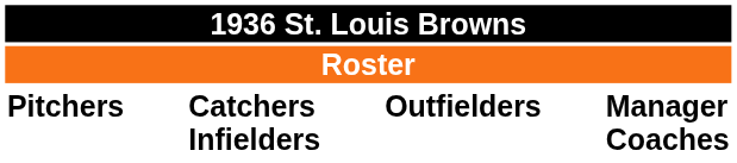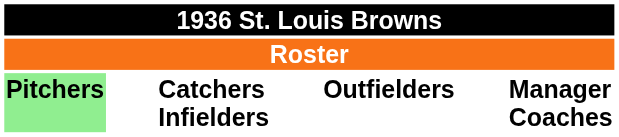Pitchers | column 1: no background -> lightgreen background
